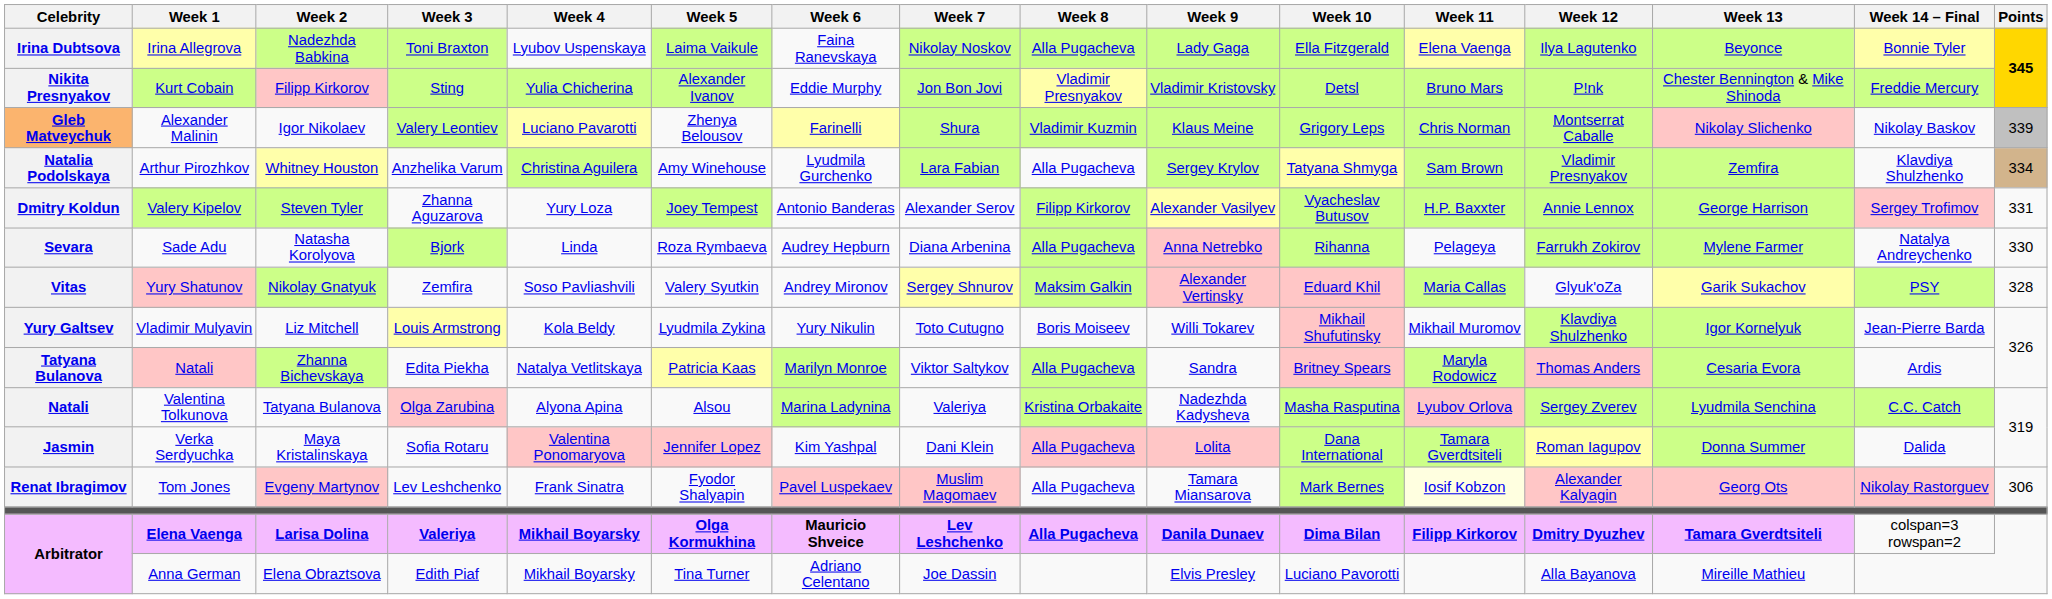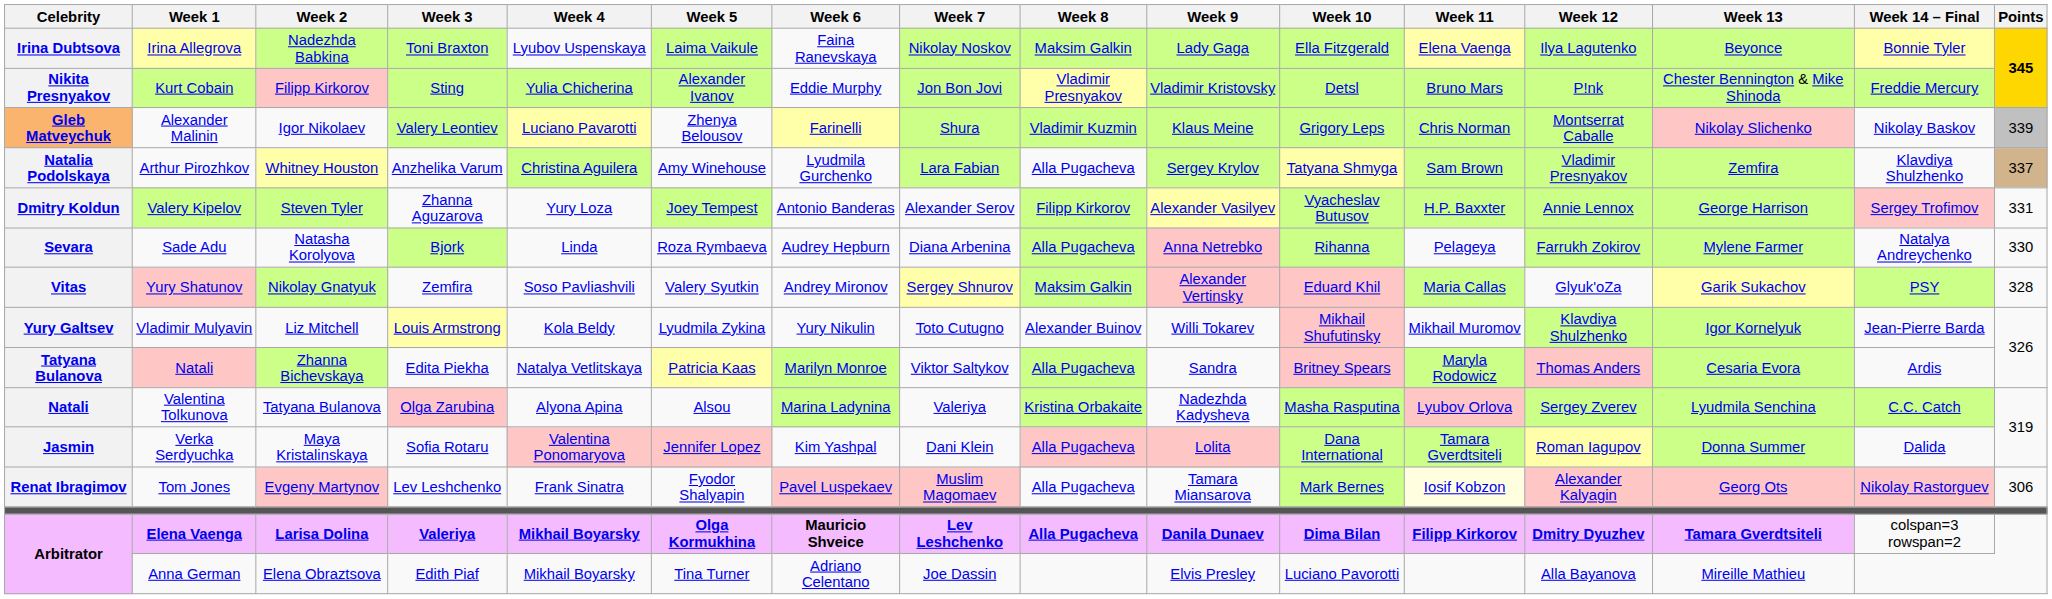Irina Dubtsova | Week 8: Alla Pugacheva -> Maksim Galkin
Natalia Podolskaya | Points: 334 -> 337
Yury Galtsev | Week 8: Boris Moiseev -> Alexander Buinov
